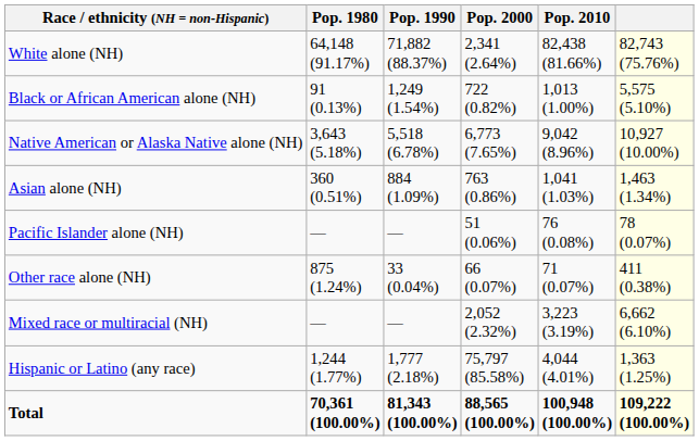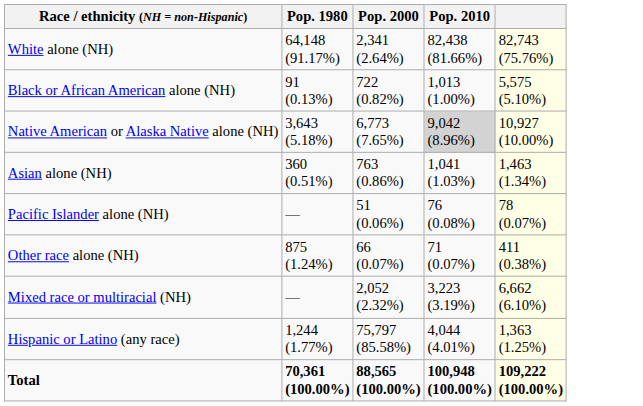- column: Pop. 1990 | 71,882 (88.37%) | 1,249 (1.54%) | 5,518 (6.78%) | 884 (1.09%) | — | 33 (0.04%) | — | 1,777 (2.18%) | 81,343 (100.00%)
Native American or Alaska Native alone (NH) | Pop. 2010: no background -> lightgrey background
